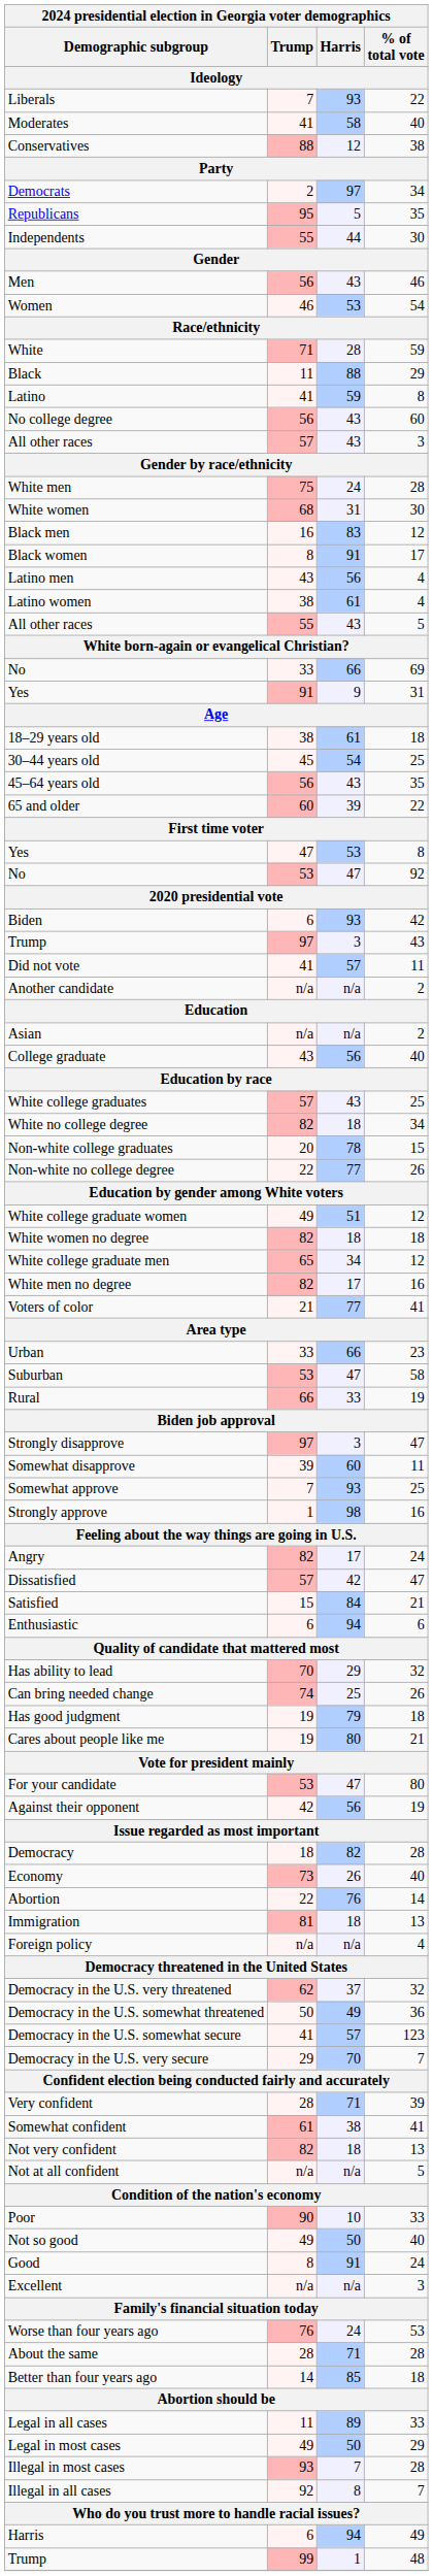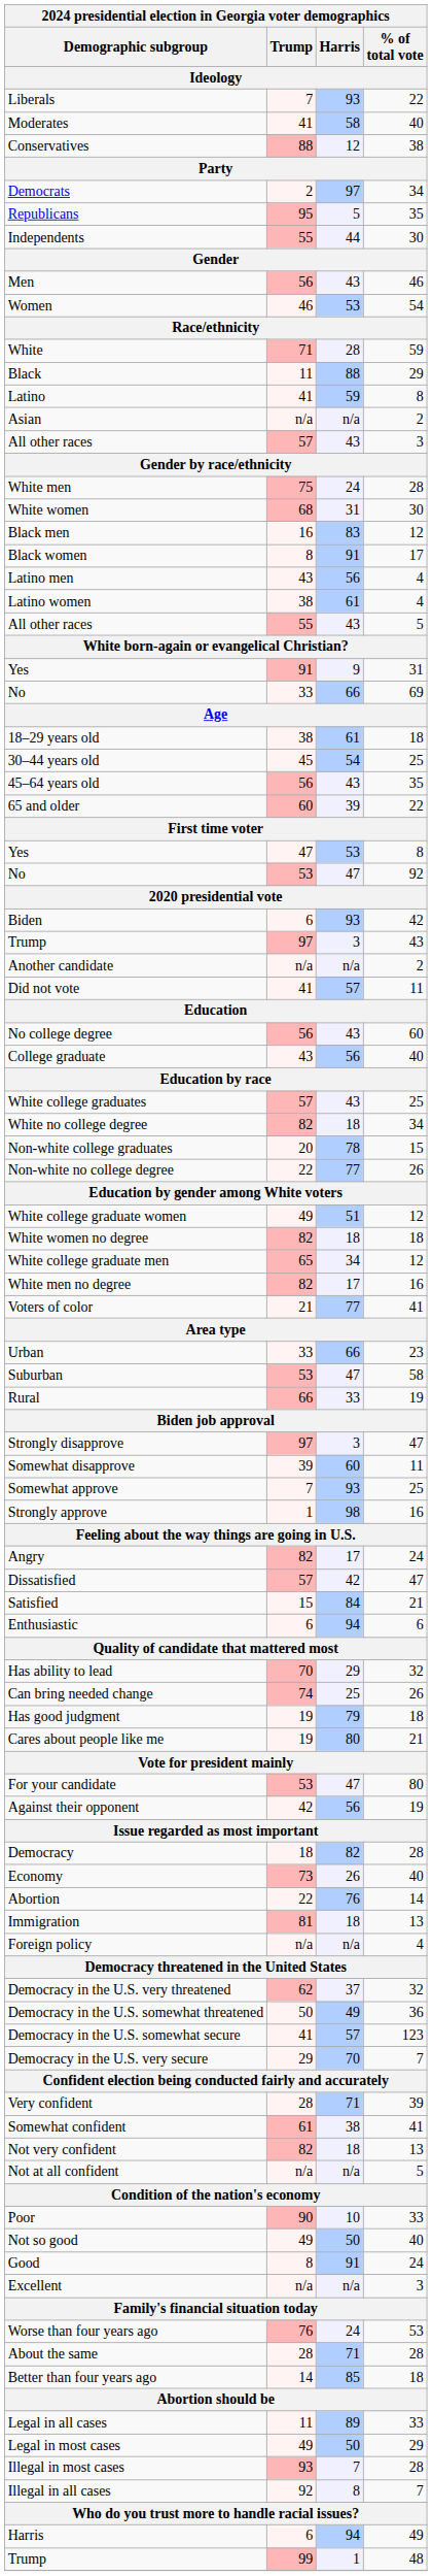rows swapped: Asian <-> No college degree
rows swapped: Yes / 91 <-> No / 33
rows swapped: Another candidate <-> Did not vote
